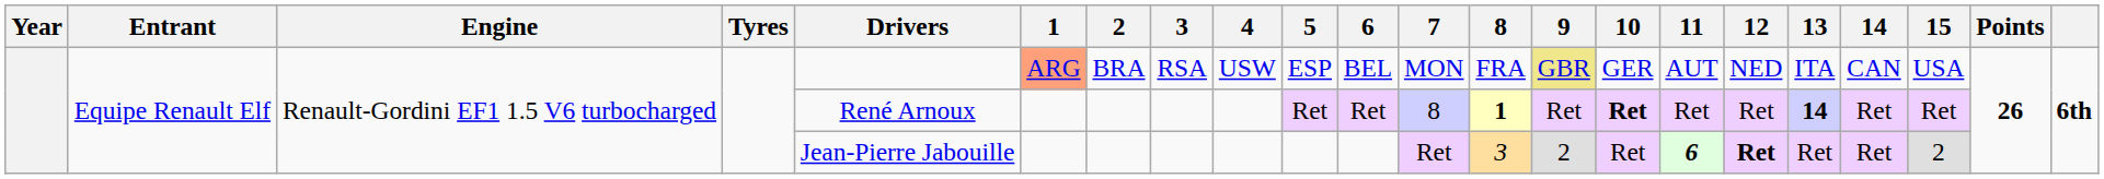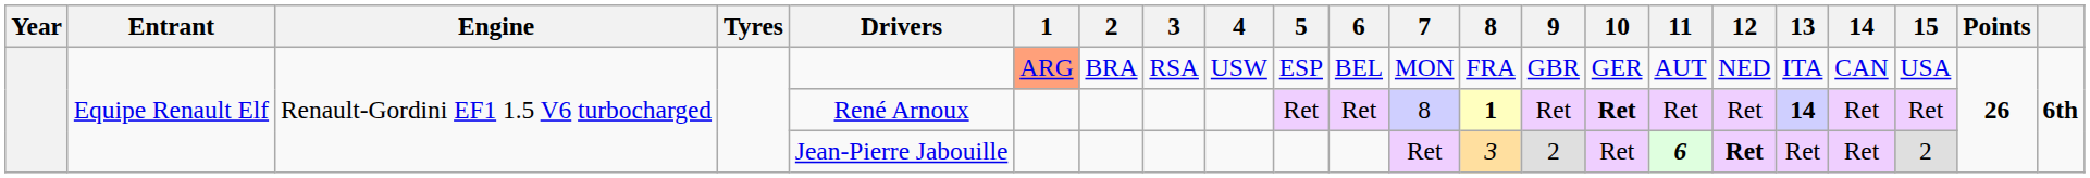row 2 | 9: khaki background -> no background
